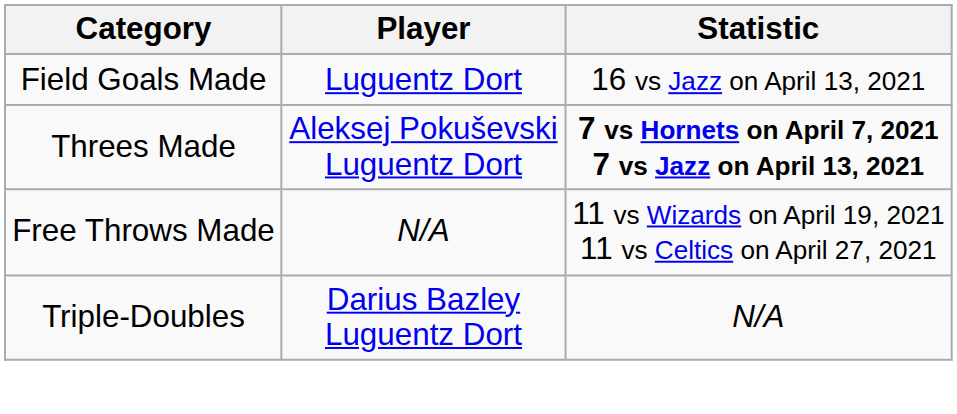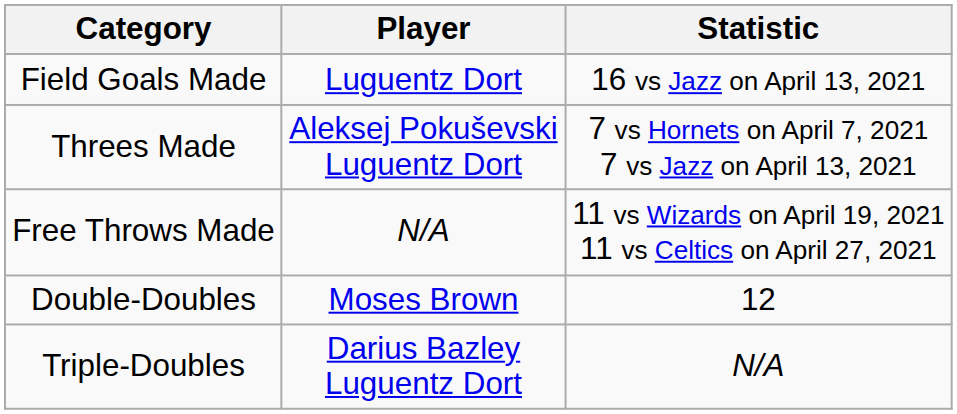Threes Made | Statistic: bold -> normal
+ row: Double-Doubles | Moses Brown | 12
